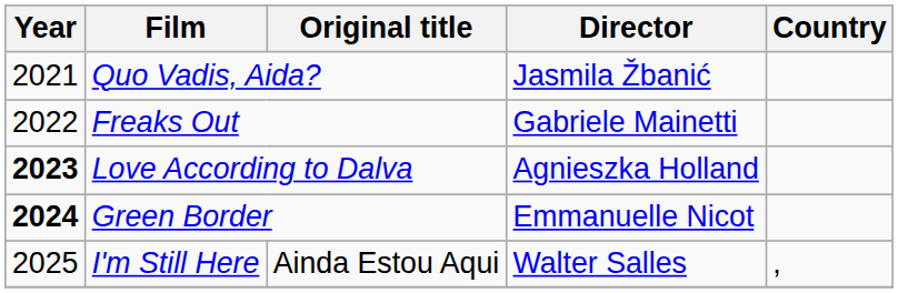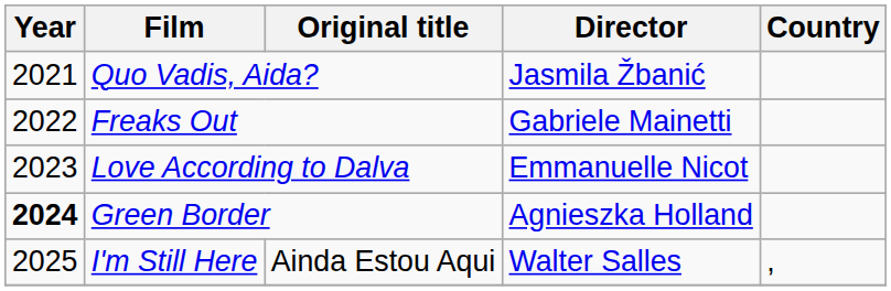Love According to Dalva | Year: bold -> normal
Love According to Dalva | Director: Agnieszka Holland -> Emmanuelle Nicot
Green Border | Director: Emmanuelle Nicot -> Agnieszka Holland
